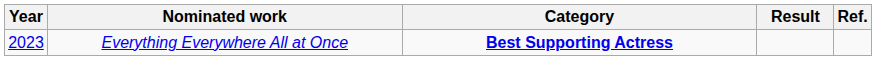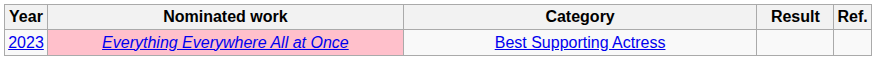row 2 | Nominated work: no background -> pink background
row 2 | Category: bold -> normal
